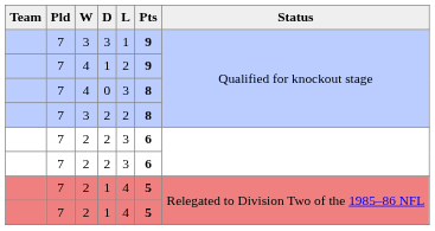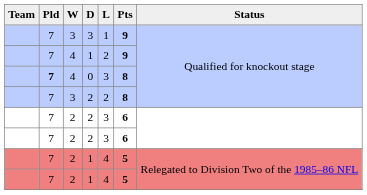0 | Pld: normal -> bold
